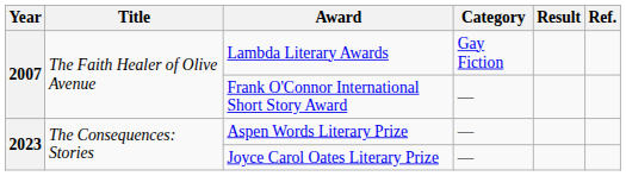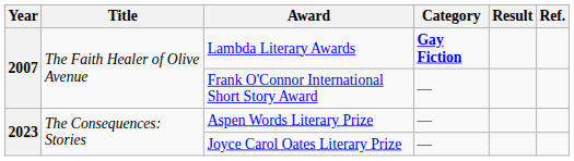Lambda Literary Awards | Category: normal -> bold
